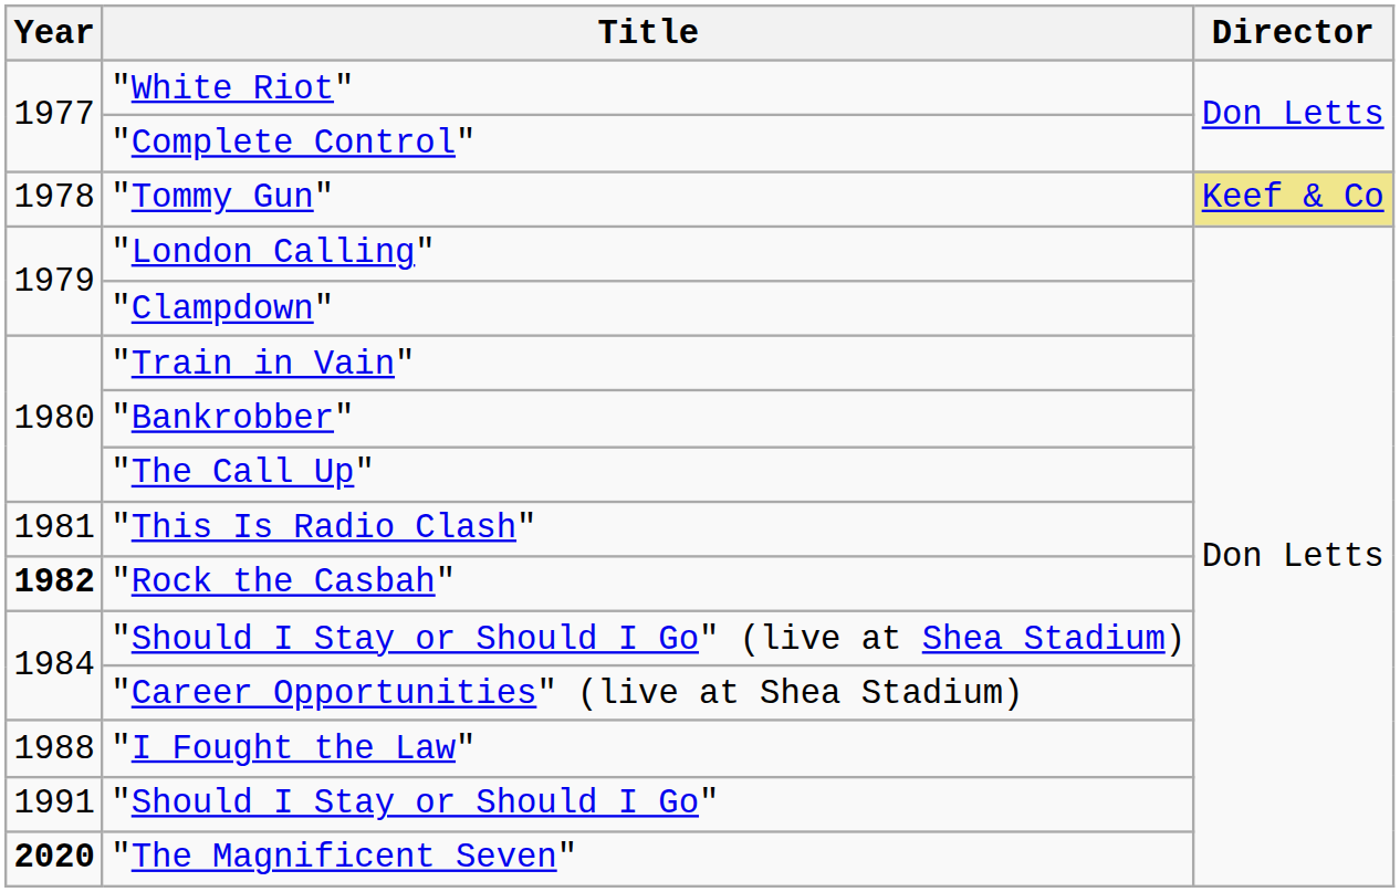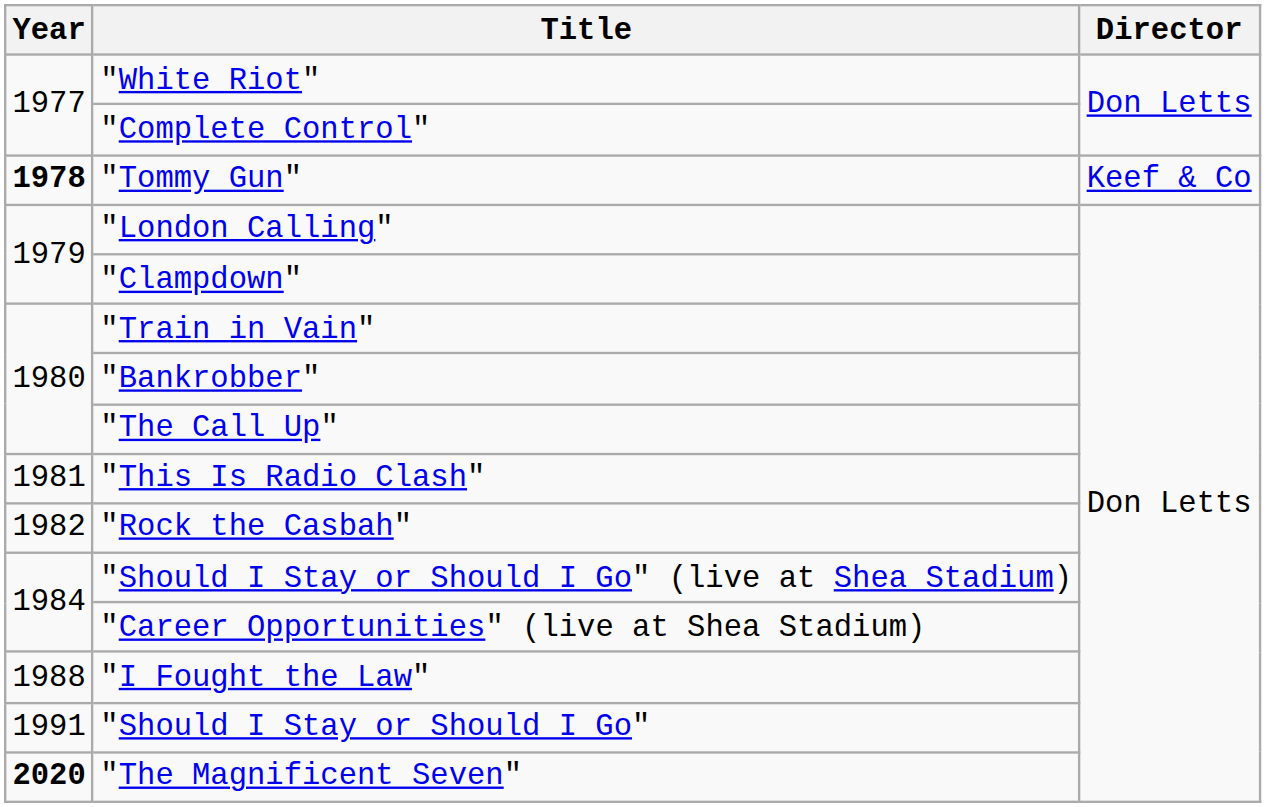"Tommy Gun" | Year: normal -> bold
"Tommy Gun" | Director: khaki background -> no background
"Rock the Casbah" | Year: bold -> normal
